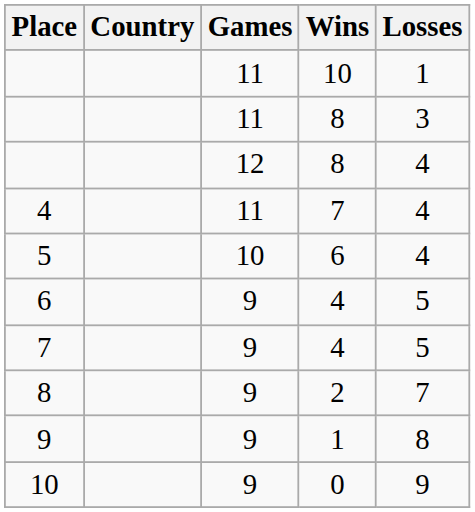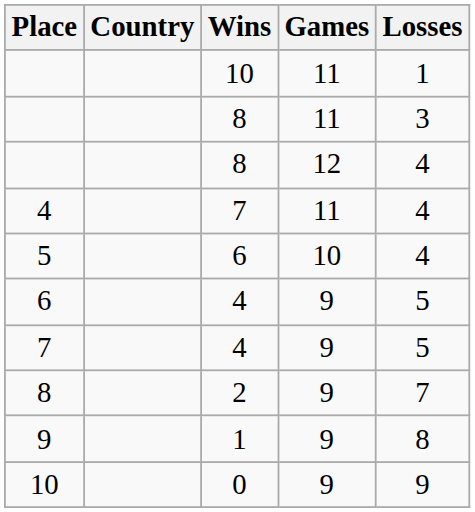columns swapped: Games <-> Wins
